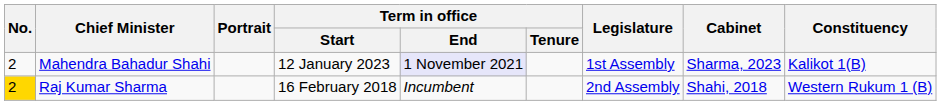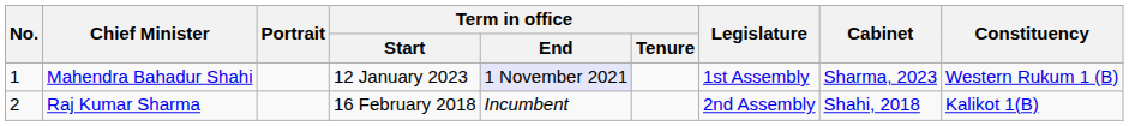Mahendra Bahadur Shahi | No.: 2 -> 1
Mahendra Bahadur Shahi | Constituency: Kalikot 1(B) -> Western Rukum 1 (B)
Raj Kumar Sharma | No.: gold background -> no background
Raj Kumar Sharma | Constituency: Western Rukum 1 (B) -> Kalikot 1(B)
